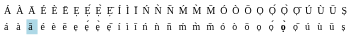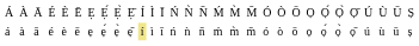á | column 3: lightblue background -> no background
á | column 11: no background -> khaki background
á | column 25: bold -> normal
